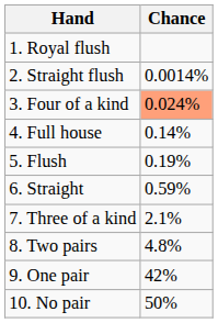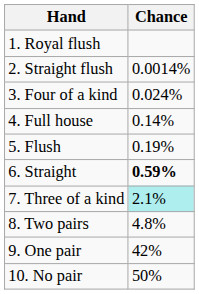3. Four of a kind | Chance: lightsalmon background -> no background
6. Straight | Chance: normal -> bold
7. Three of a kind | Chance: no background -> paleturquoise background
